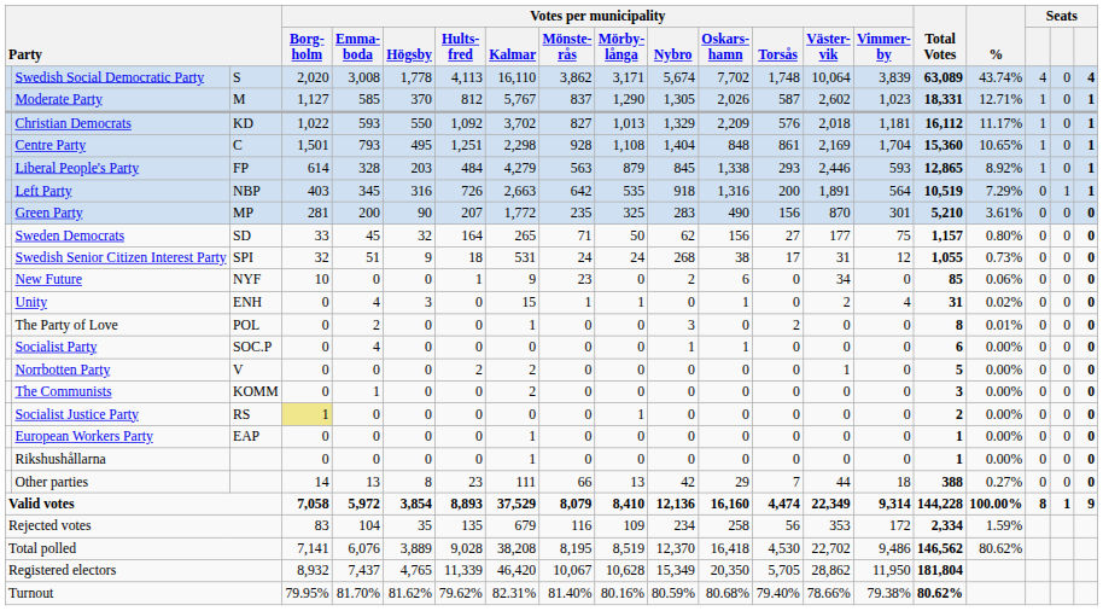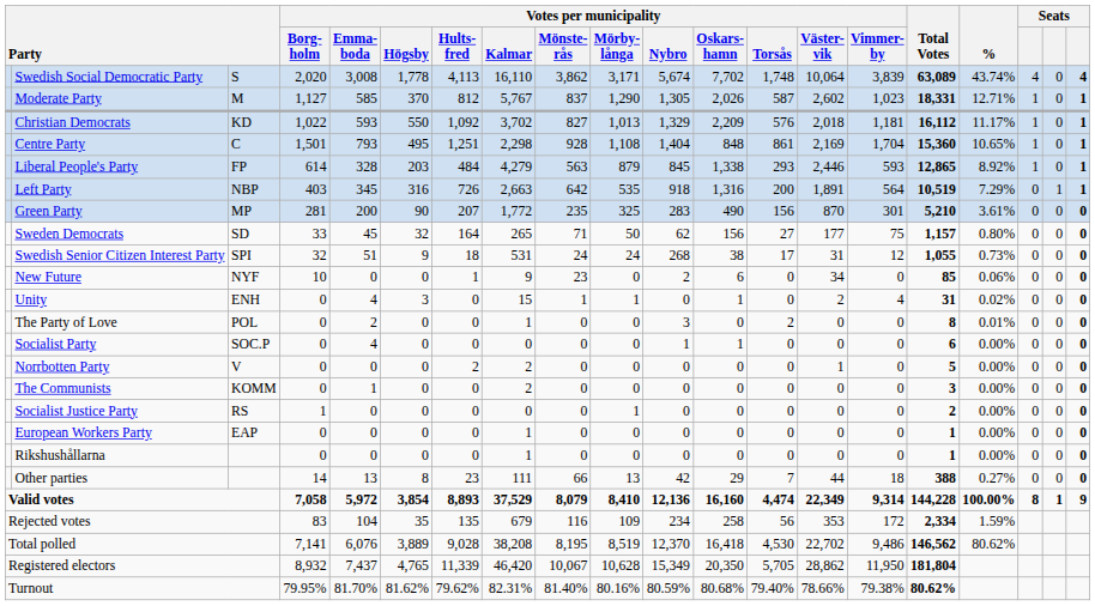Socialist Justice Party | Votes per municipality / Borg- holm: khaki background -> no background
